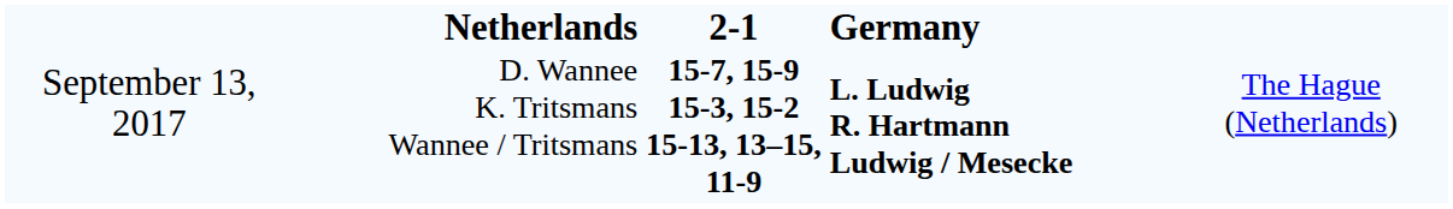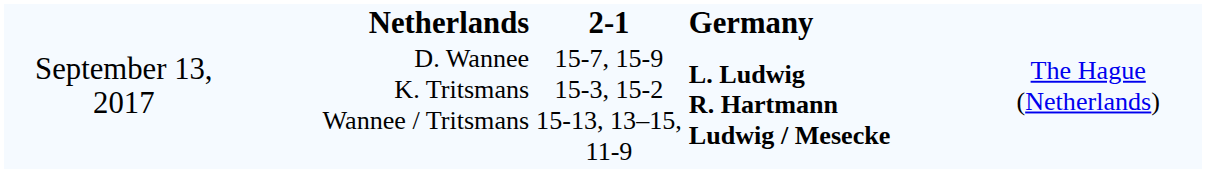D. Wannee K. Tritsmans Wannee / Tritsmans | column 3: bold -> normal
